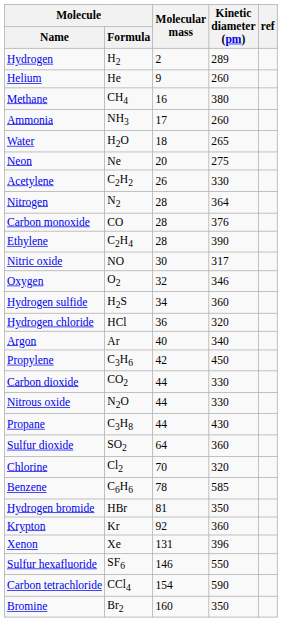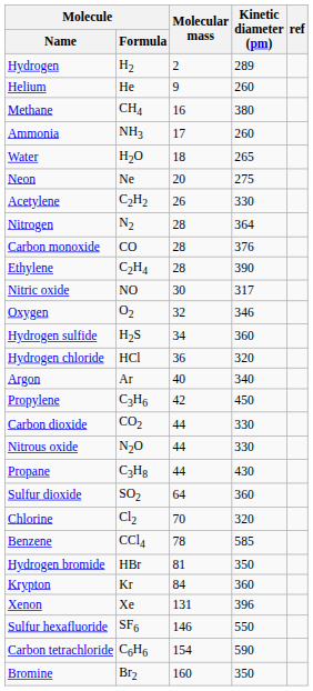Benzene | Molecule / Formula: C6H6 -> CCl4
Krypton | Molecular mass: 92 -> 84
Carbon tetrachloride | Molecule / Formula: CCl4 -> C6H6
